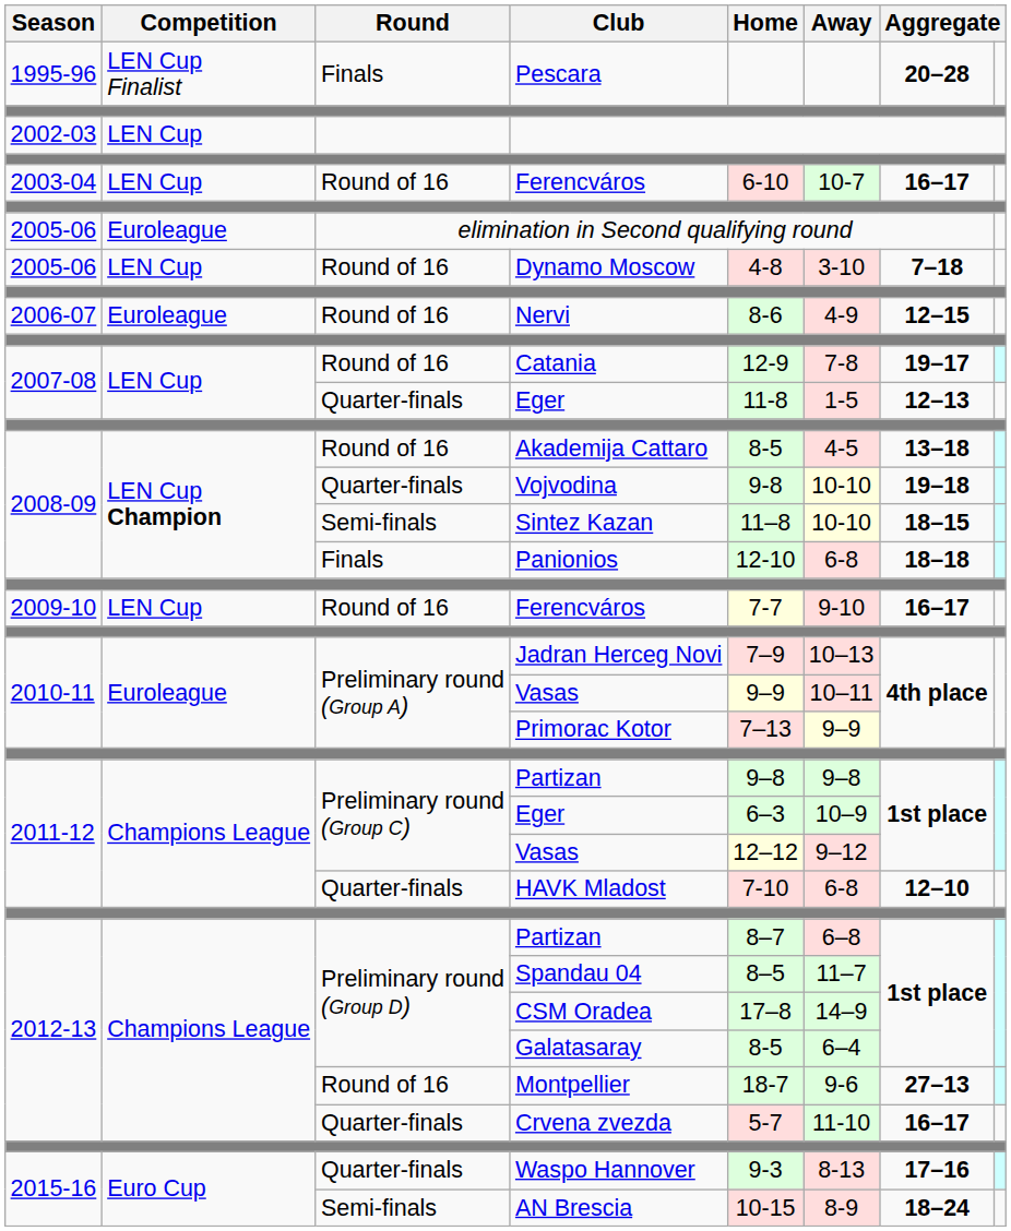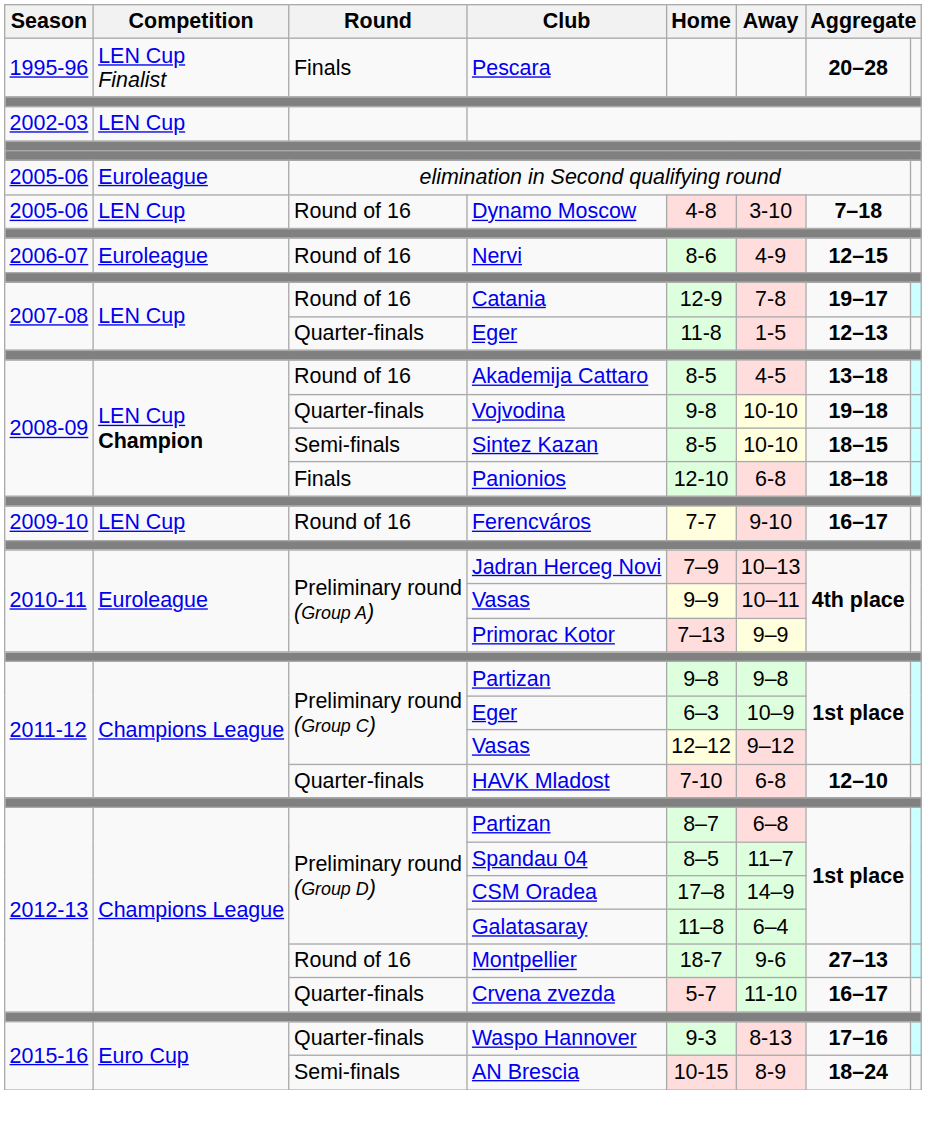- row: 2003-04 | LEN Cup | Round of 16 | Ferencváros | 6-10 | 10-7 | 16–17
Sintez Kazan | Home: 11–8 -> 8-5
Galatasaray | Home: 8-5 -> 11–8
